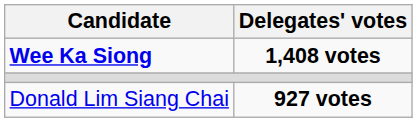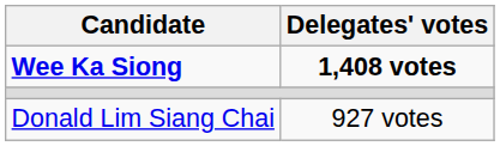Donald Lim Siang Chai | Delegates' votes: bold -> normal
